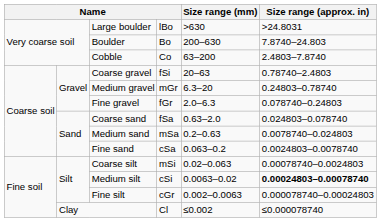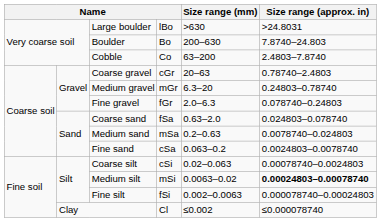Coarse gravel | column 4: fSi -> cGr
Coarse silt | column 4: mSi -> cSi
Medium silt | column 4: cSi -> mSi
Fine silt | column 4: cGr -> fSi
